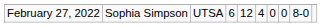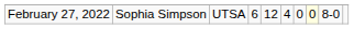February 27, 2022 | column 8: no background -> lightyellow background
